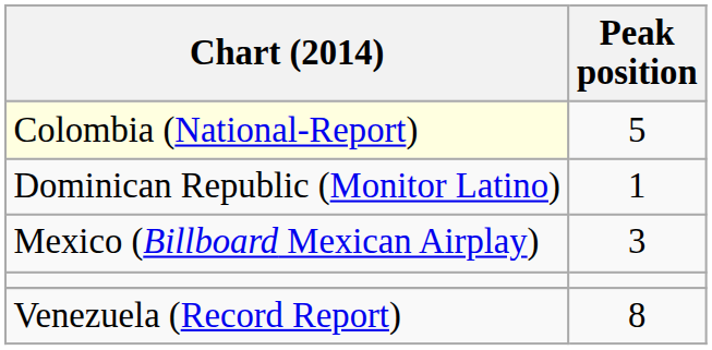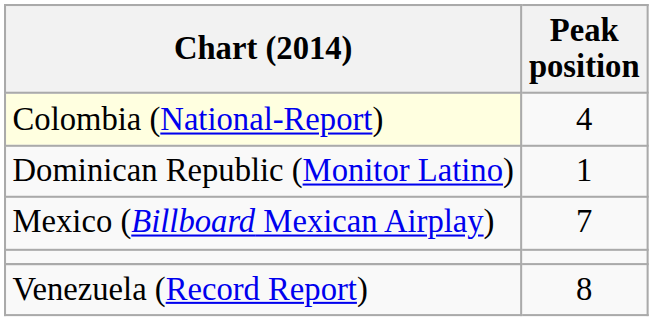row 2 | Peak position: 5 -> 4
row 4 | Peak position: 3 -> 7
